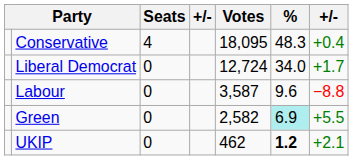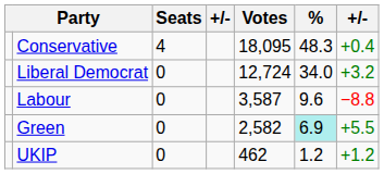Liberal Democrat | column 7: +1.7 -> +3.2
UKIP | %: bold -> normal
UKIP | column 7: +2.1 -> +1.2
